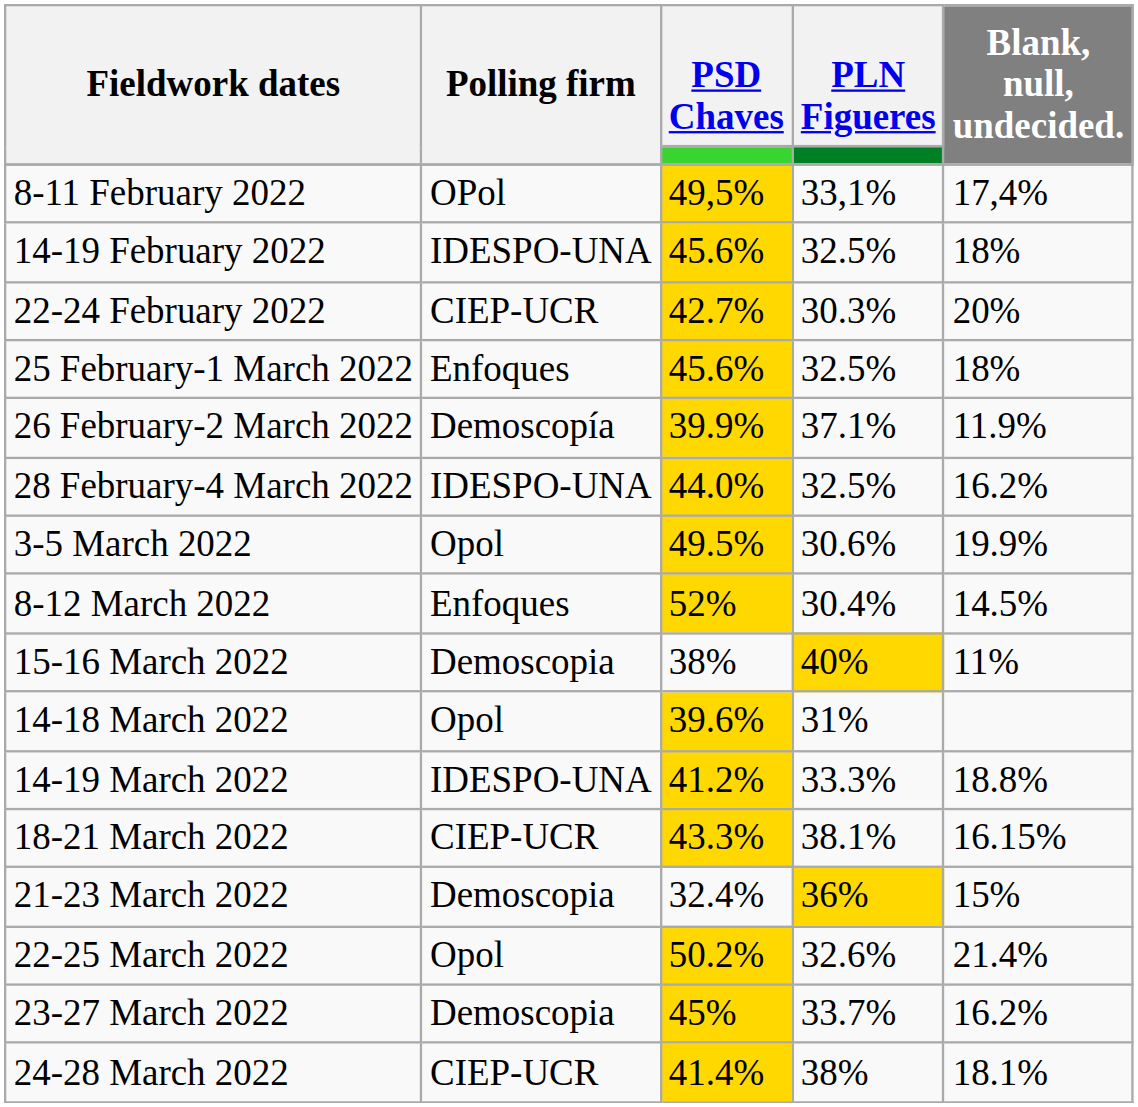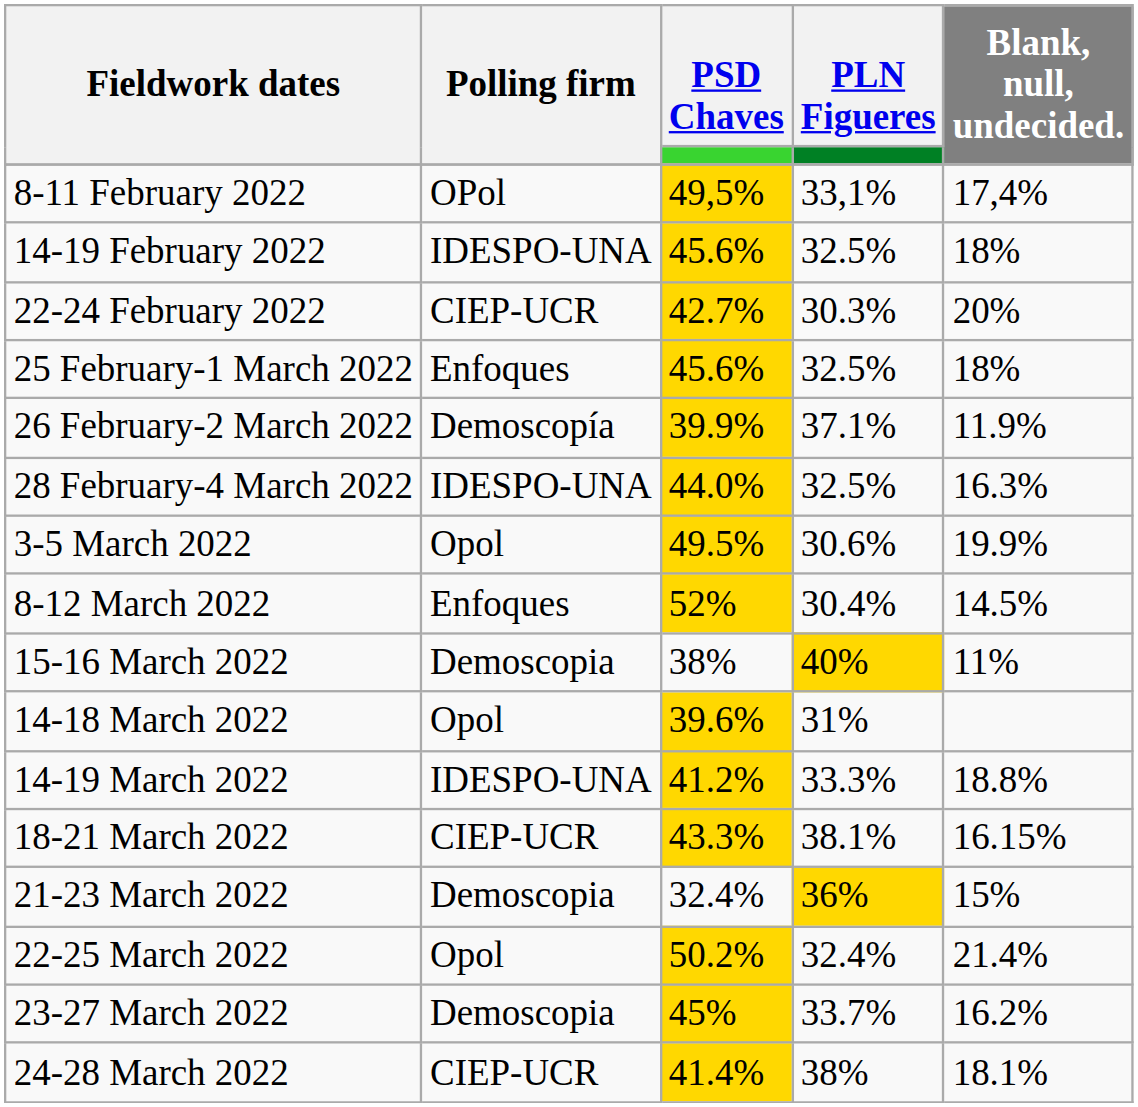28 February-4 March 2022 | Blank, null, undecided.: 16.2% -> 16.3%
22-25 March 2022 | PLN Figueres: 32.6% -> 32.4%
